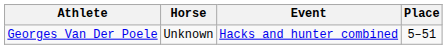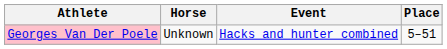row 2 | Athlete: no background -> pink background
